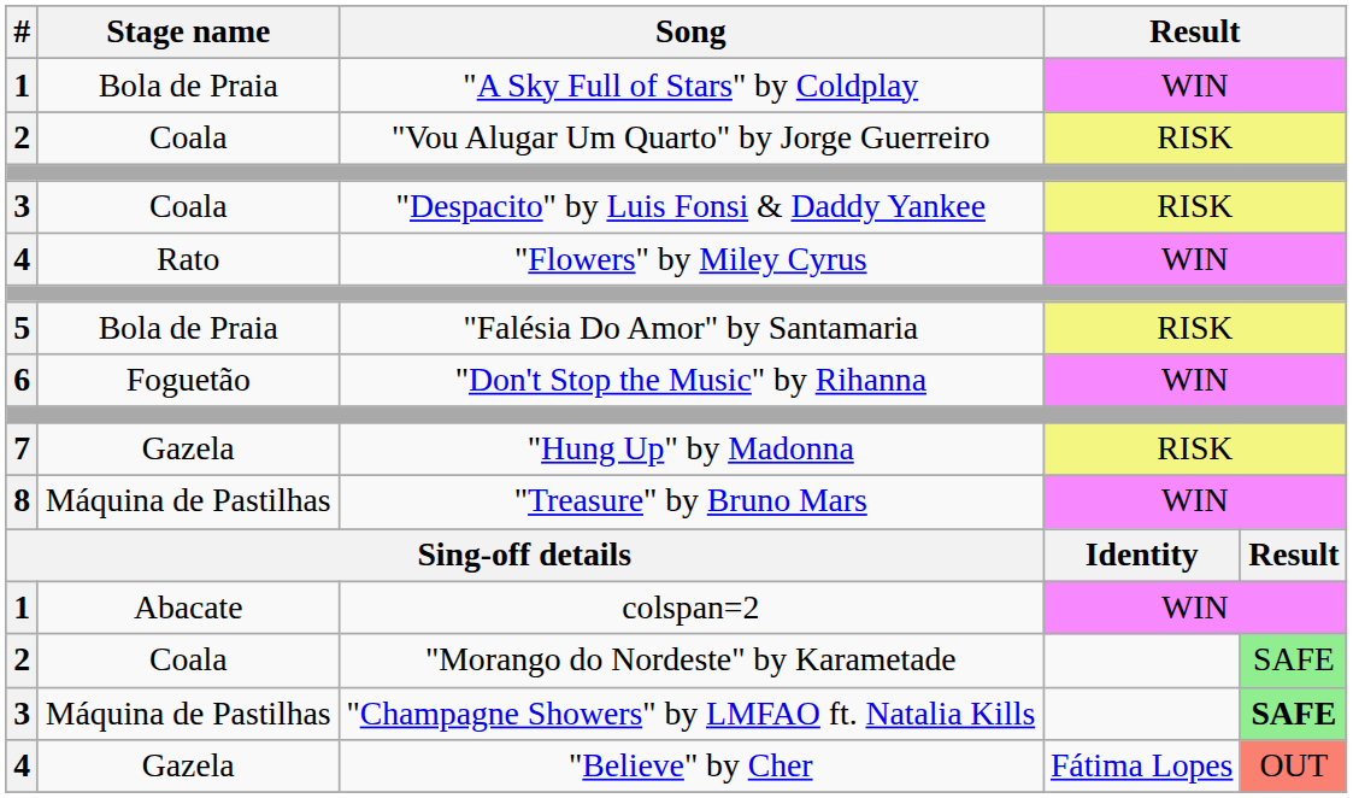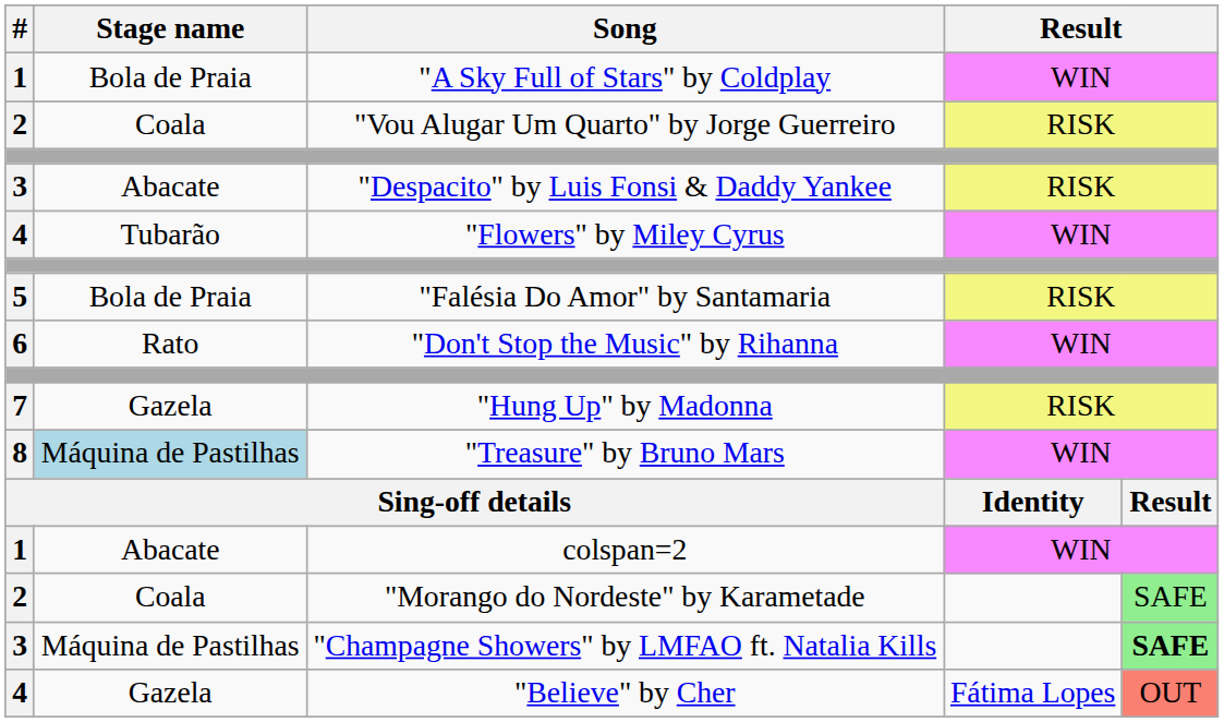"Despacito" by Luis Fonsi & Daddy Yankee | Stage name: Coala -> Abacate
"Flowers" by Miley Cyrus | Stage name: Rato -> Tubarão
"Don't Stop the Music" by Rihanna | Stage name: Foguetão -> Rato
"Treasure" by Bruno Mars | Stage name: no background -> lightblue background
